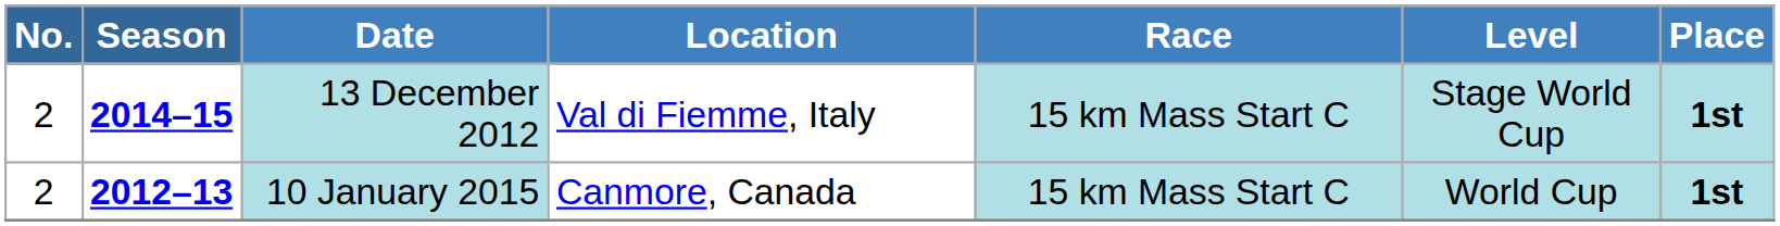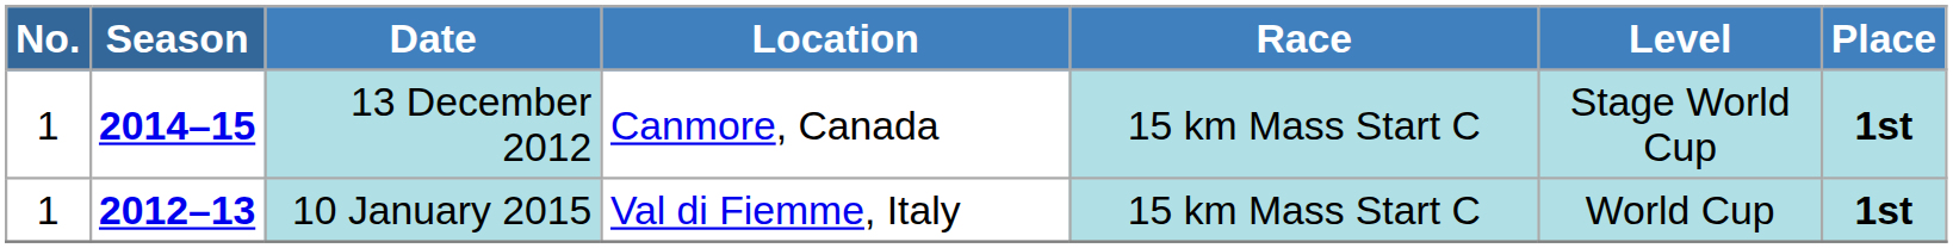13 December 2012 | No.: 2 -> 1
13 December 2012 | Location: Val di Fiemme, Italy -> Canmore, Canada
10 January 2015 | No.: 2 -> 1
10 January 2015 | Location: Canmore, Canada -> Val di Fiemme, Italy
